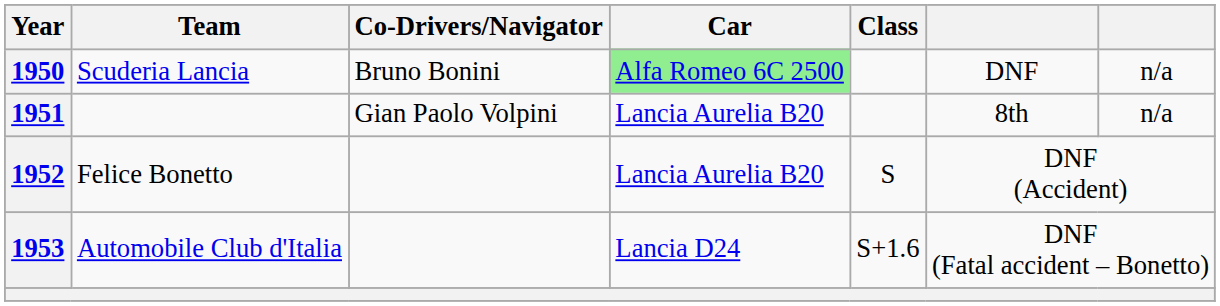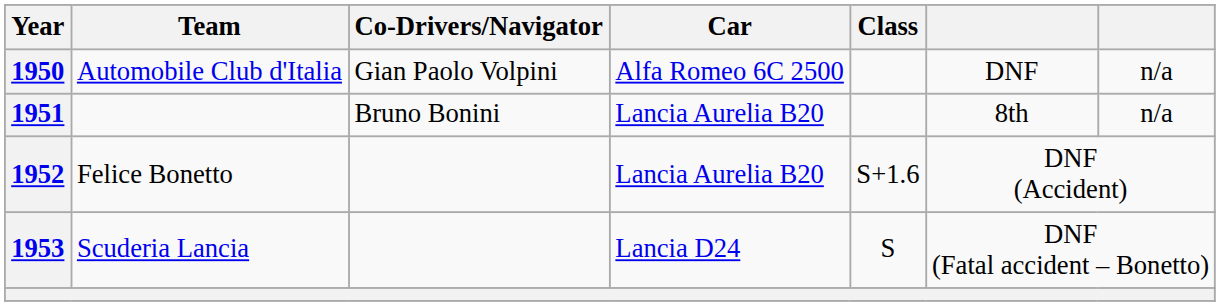1950 | Team: Scuderia Lancia -> Automobile Club d'Italia
1950 | Co-Drivers/Navigator: Bruno Bonini -> Gian Paolo Volpini
1950 | Car: lightgreen background -> no background
1951 | Co-Drivers/Navigator: Gian Paolo Volpini -> Bruno Bonini
1952 | Class: S -> S+1.6
1953 | Team: Automobile Club d'Italia -> Scuderia Lancia
1953 | Class: S+1.6 -> S
